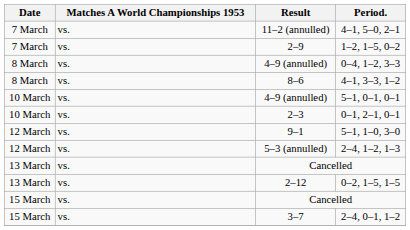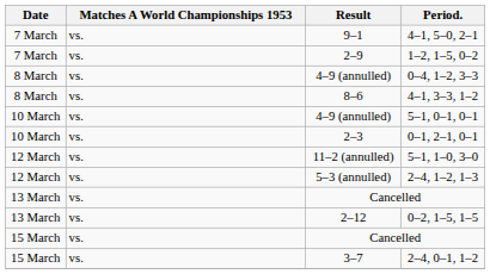4–1, 5–0, 2–1 | Result: 11–2 (annulled) -> 9–1
5–1, 1–0, 3–0 | Result: 9–1 -> 11–2 (annulled)
